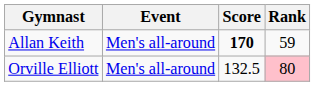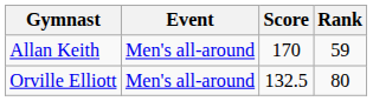row 2 | Score: bold -> normal
row 3 | Rank: pink background -> no background
